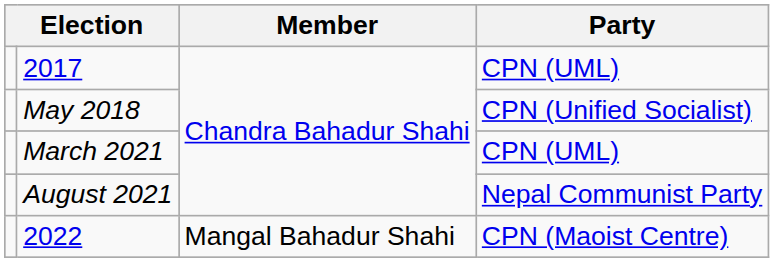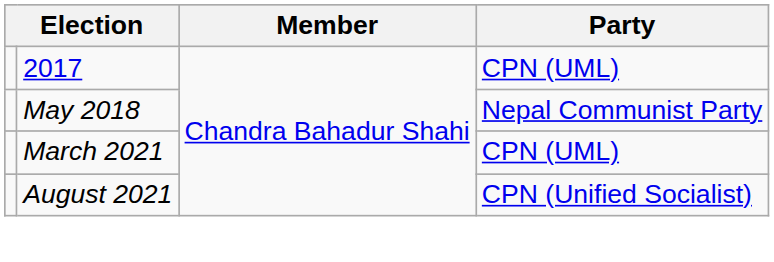May 2018 | Party: CPN (Unified Socialist) -> Nepal Communist Party
August 2021 | Party: Nepal Communist Party -> CPN (Unified Socialist)
- row: 2022 | Mangal Bahadur Shahi | CPN (Maoist Centre)
